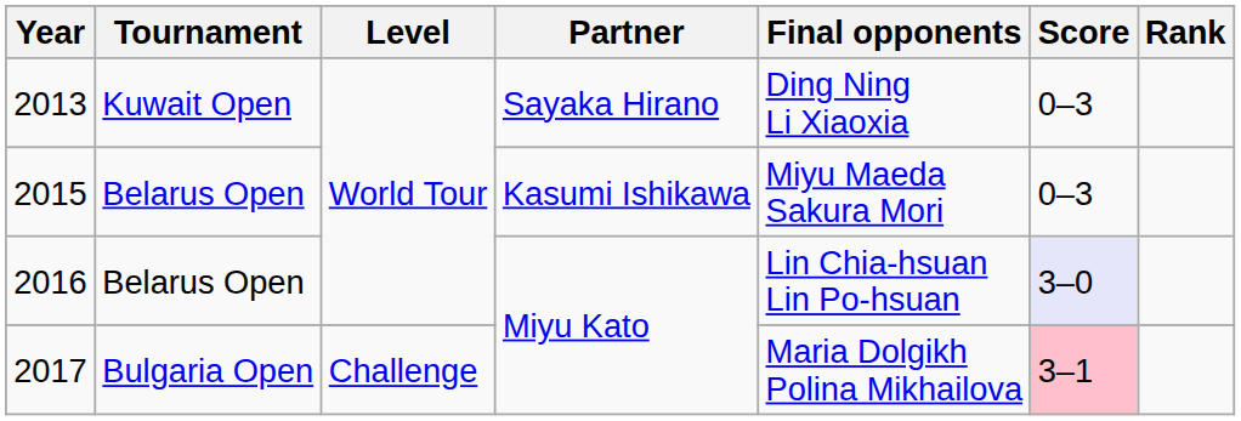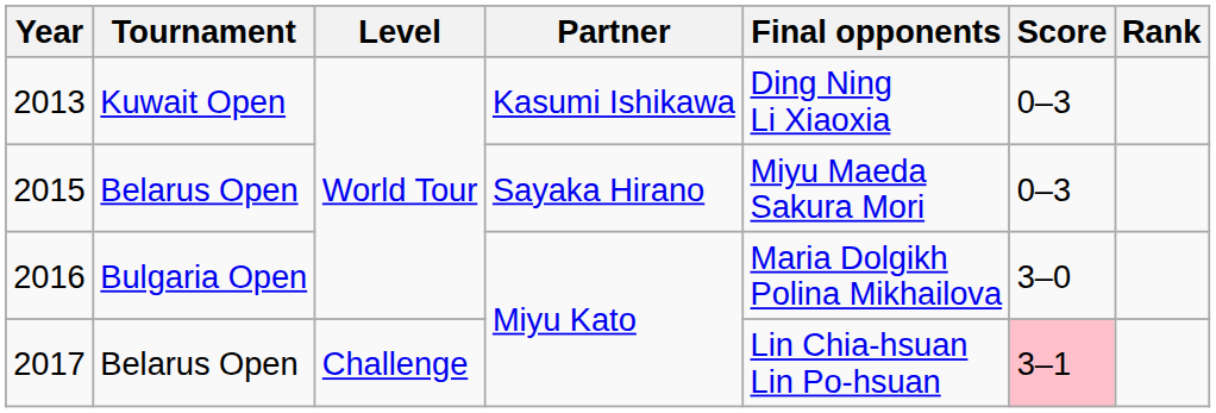2013 | Partner: Sayaka Hirano -> Kasumi Ishikawa
2015 | Partner: Kasumi Ishikawa -> Sayaka Hirano
2016 | Tournament: Belarus Open -> Bulgaria Open
2016 | Final opponents: Lin Chia-hsuan Lin Po-hsuan -> Maria Dolgikh Polina Mikhailova
2016 | Score: lavender background -> no background
2017 | Tournament: Bulgaria Open -> Belarus Open
2017 | Final opponents: Maria Dolgikh Polina Mikhailova -> Lin Chia-hsuan Lin Po-hsuan
